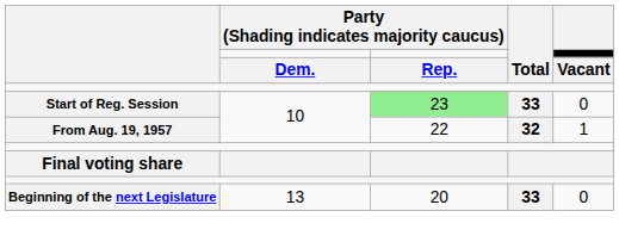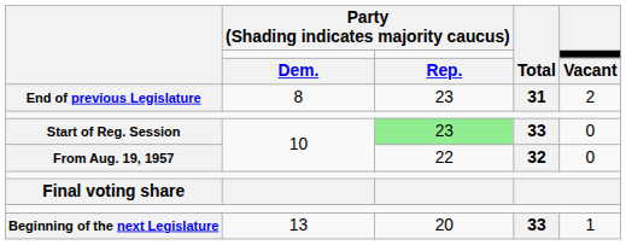+ row: End of previous Legislature | 8 | 23 | 31 | 2
From Aug. 19, 1957 | column 5: 1 -> 0
Beginning of the next Legislature | column 5: 0 -> 1
